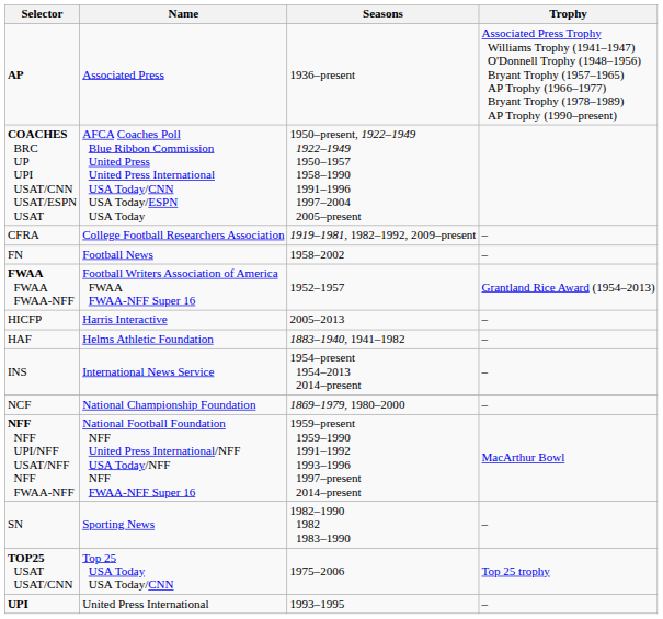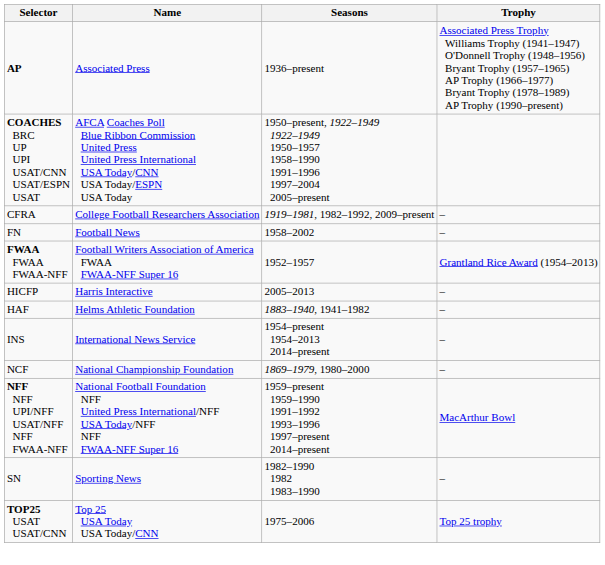- row: UPI | United Press International | 1993–1995 | –
